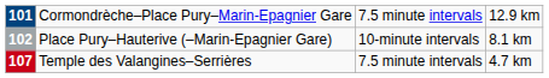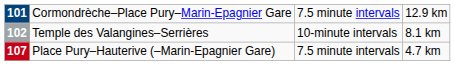102 | column 2: Place Pury–Hauterive (–Marin-Epagnier Gare) -> Temple des Valangines–Serrières
107 | column 2: Temple des Valangines–Serrières -> Place Pury–Hauterive (–Marin-Epagnier Gare)
